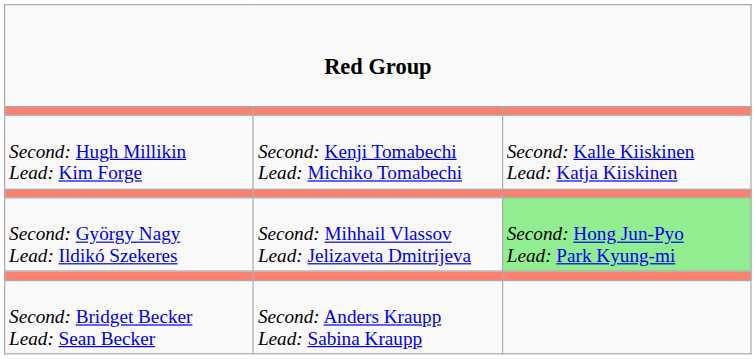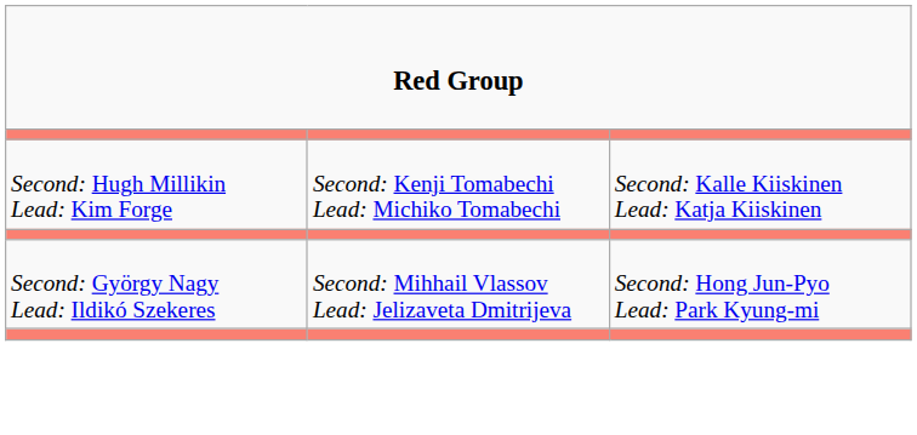Second: György Nagy Lead: Ildikó Szekeres | column 3: lightgreen background -> no background
- row: Second: Bridget Becker Lead: Sean Becker | Second: Anders Kraupp Lead: Sabina Kraupp
